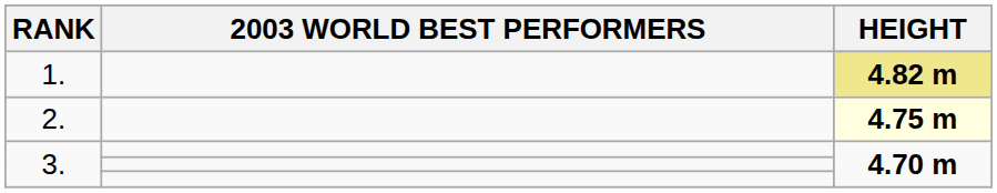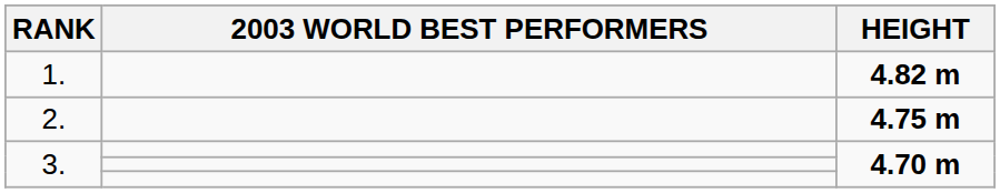1. | HEIGHT: khaki background -> no background
2. | HEIGHT: lightyellow background -> no background
